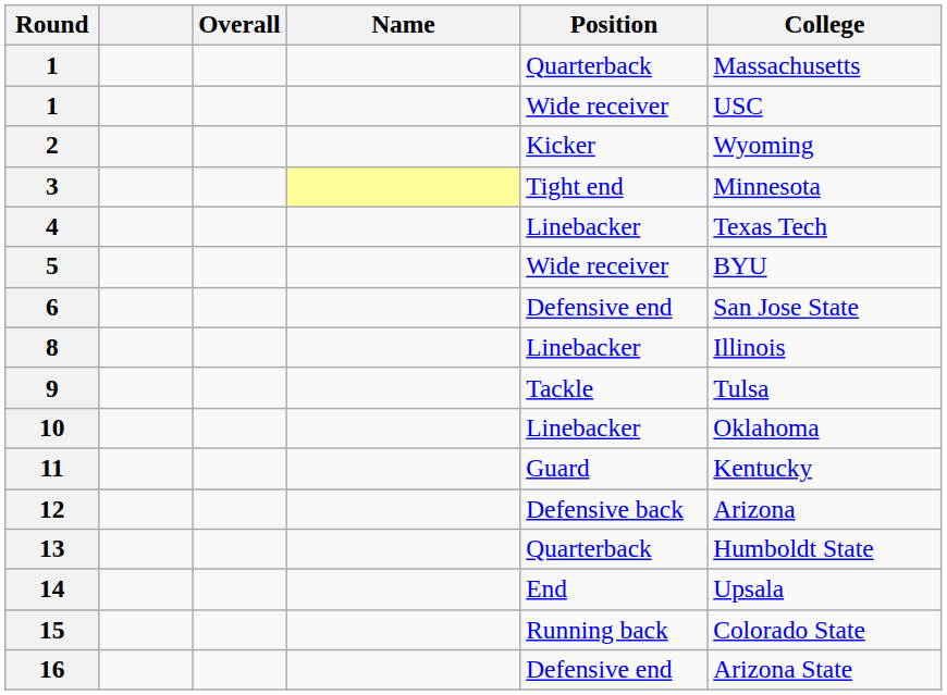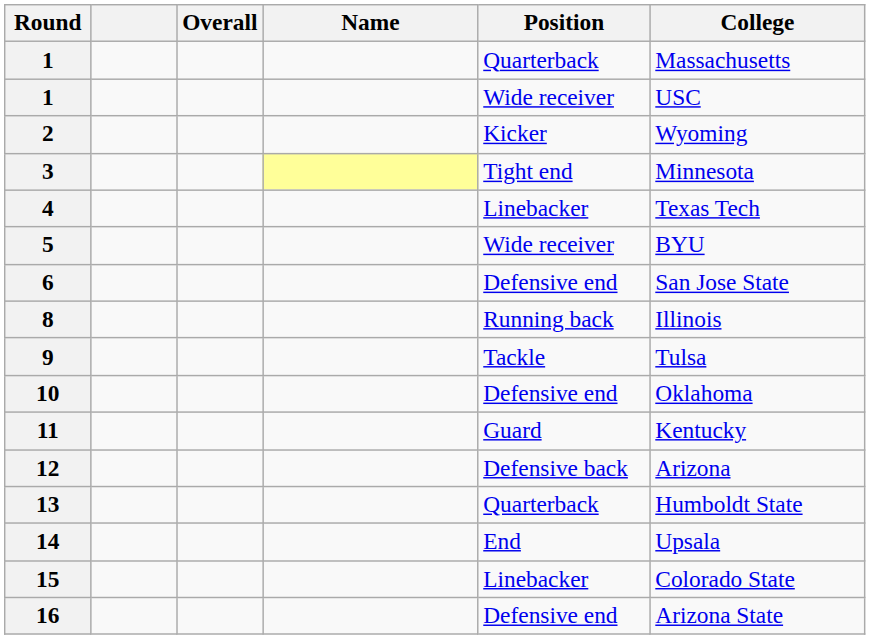8 | Position: Linebacker -> Running back
10 | Position: Linebacker -> Defensive end
15 | Position: Running back -> Linebacker
